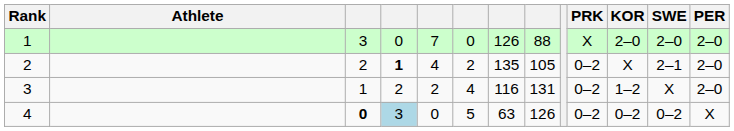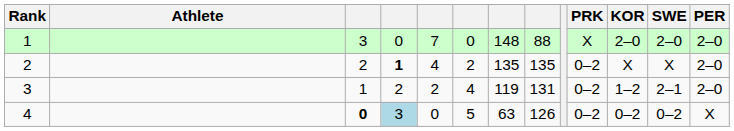row 2 | column 7: 126 -> 148
row 3 | column 8: 105 -> 135
row 3 | SWE: 2–1 -> X
row 4 | column 7: 116 -> 119
row 4 | SWE: X -> 2–1
